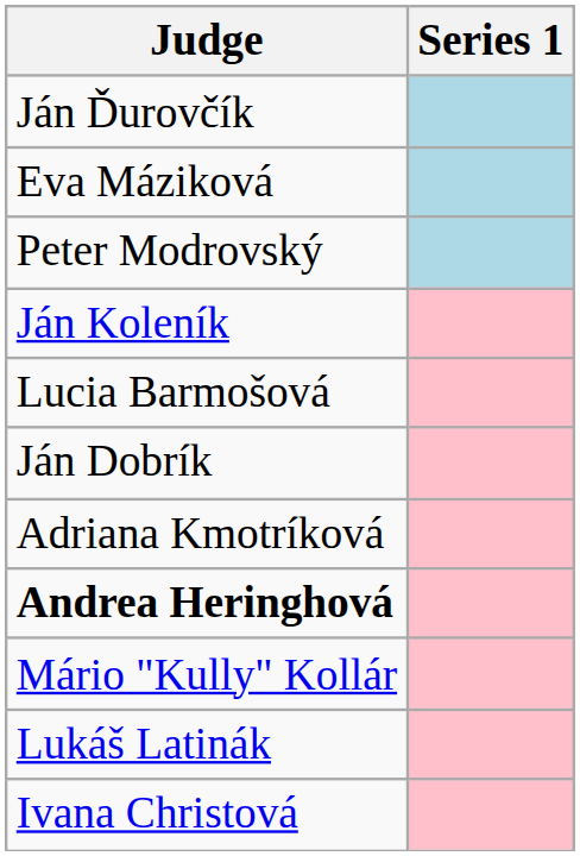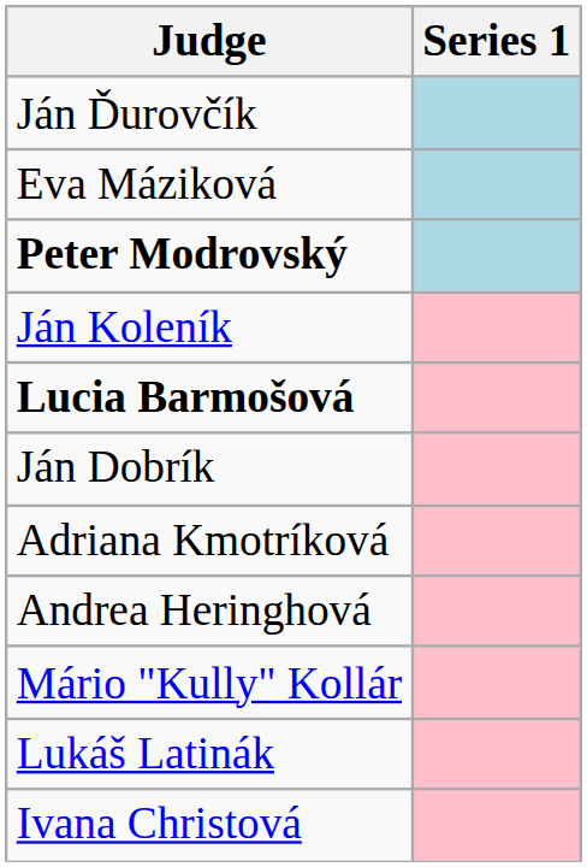Peter Modrovský | Judge: normal -> bold
Lucia Barmošová | Judge: normal -> bold
Andrea Heringhová | Judge: bold -> normal
